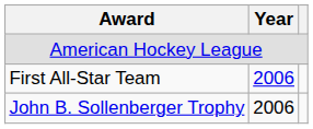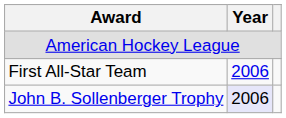John B. Sollenberger Trophy | Year: no background -> lavender background
